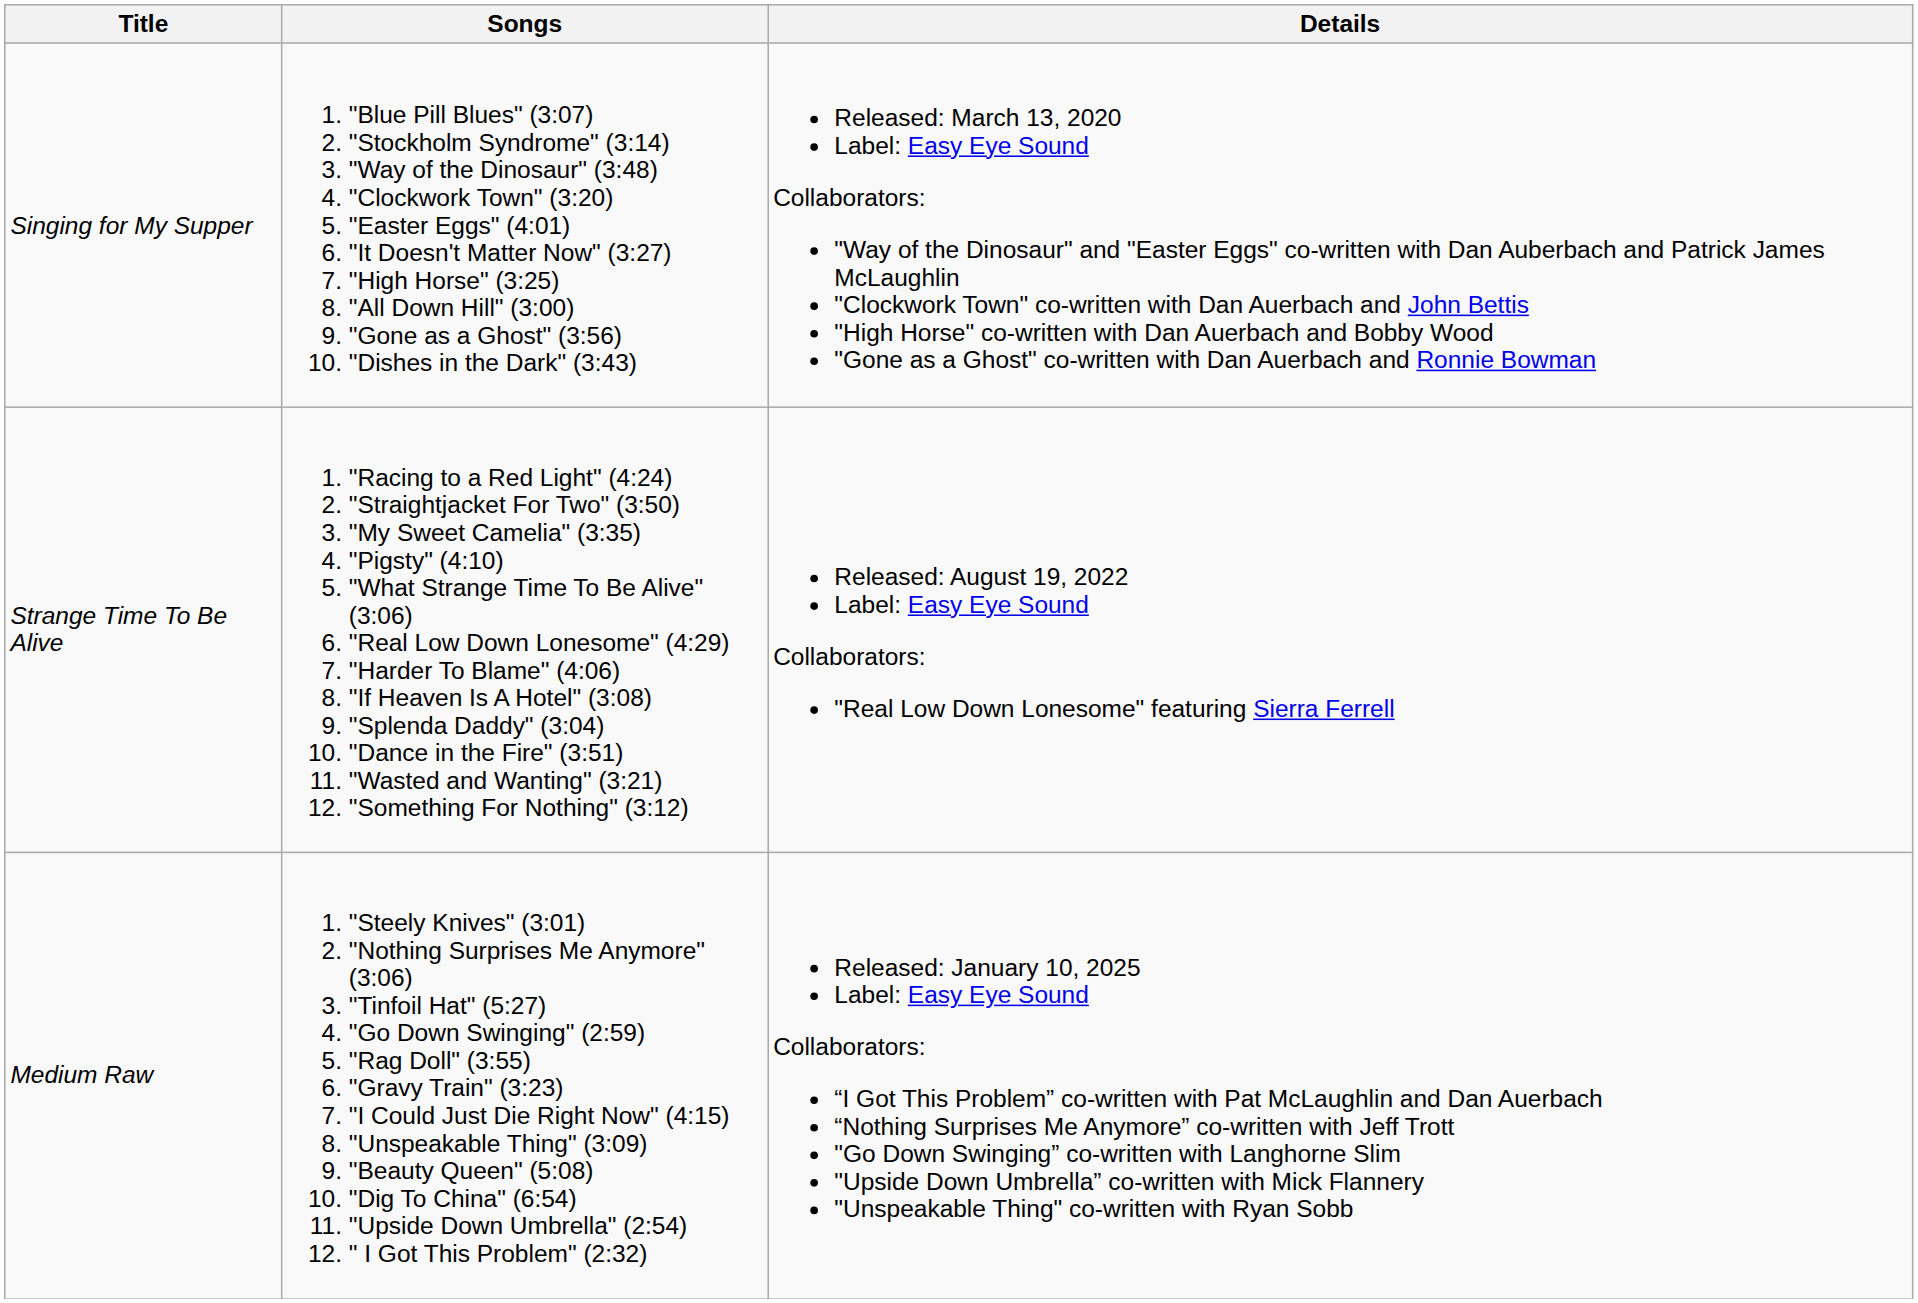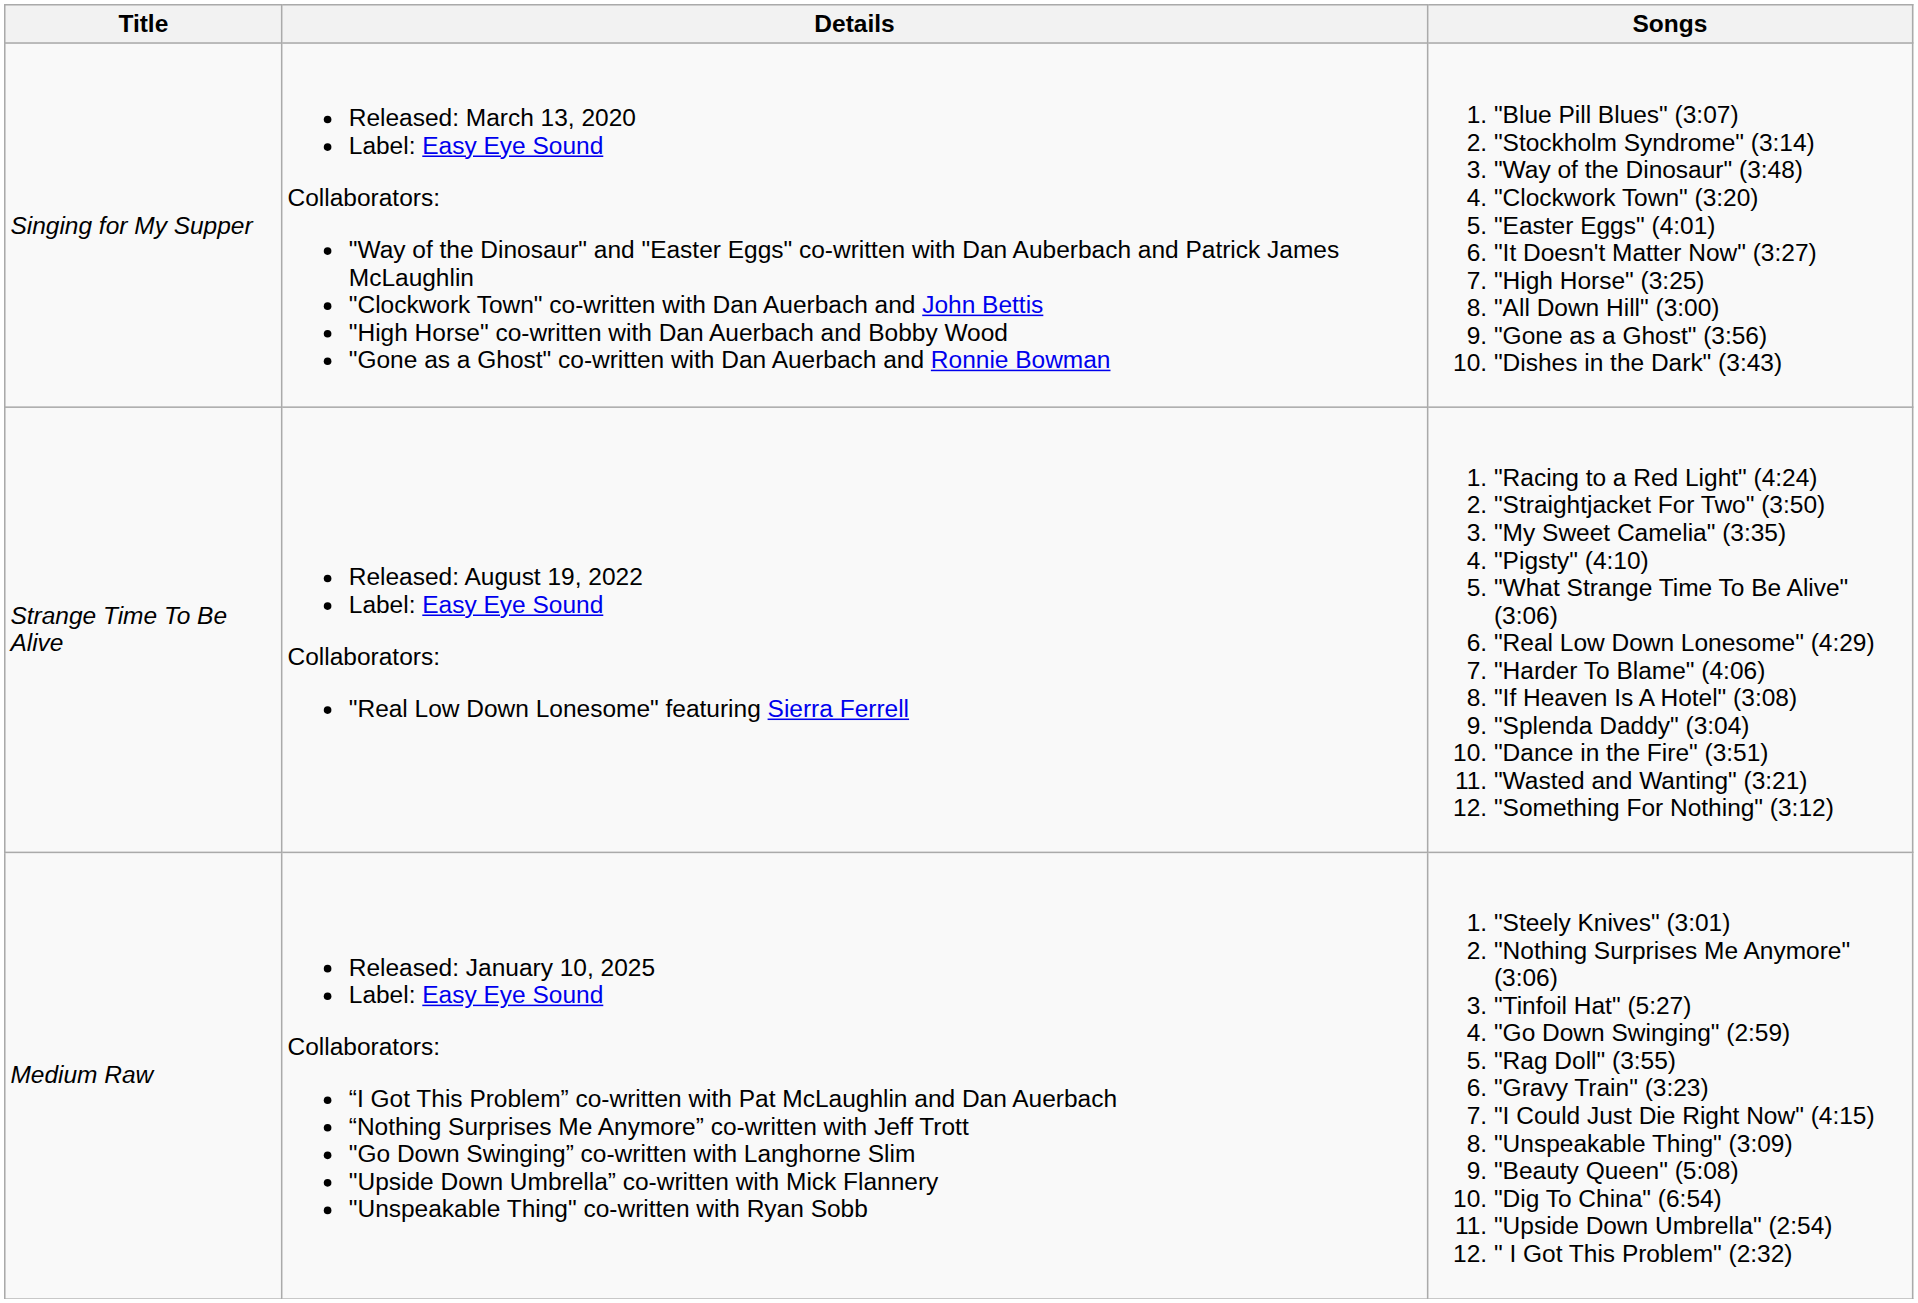columns swapped: Details <-> Songs
